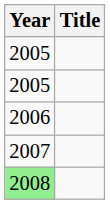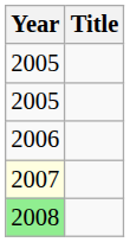row 5 | Year: no background -> lightyellow background
